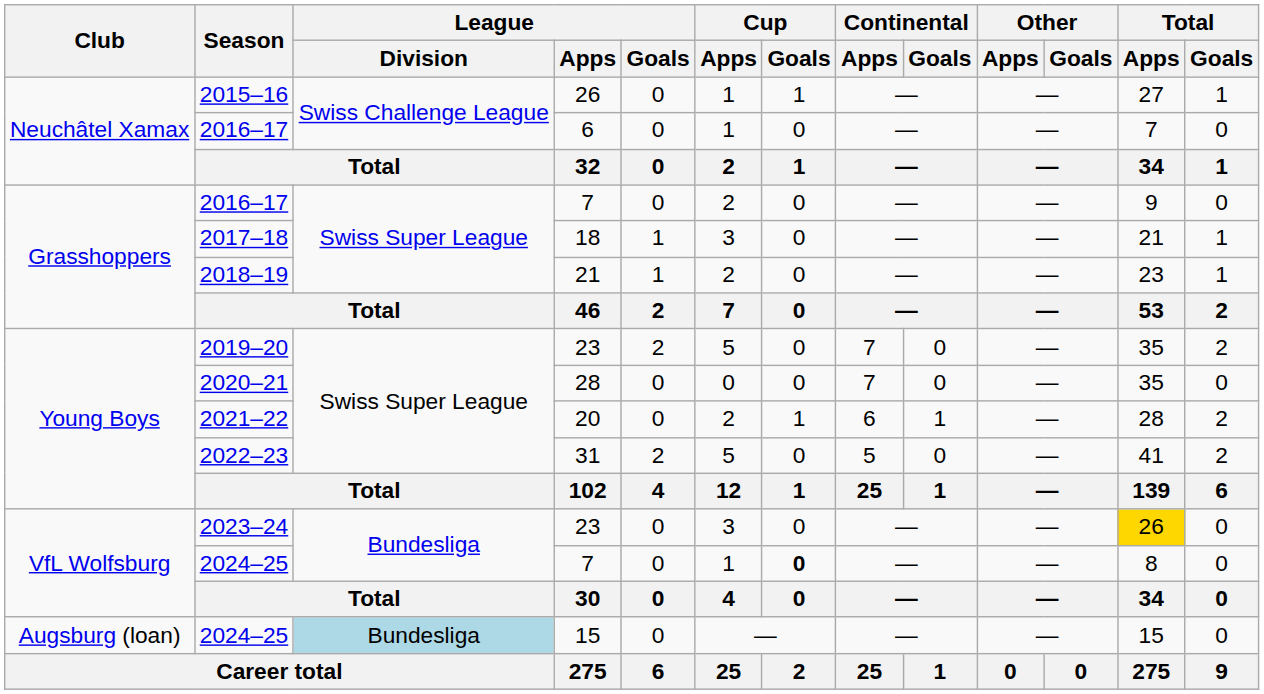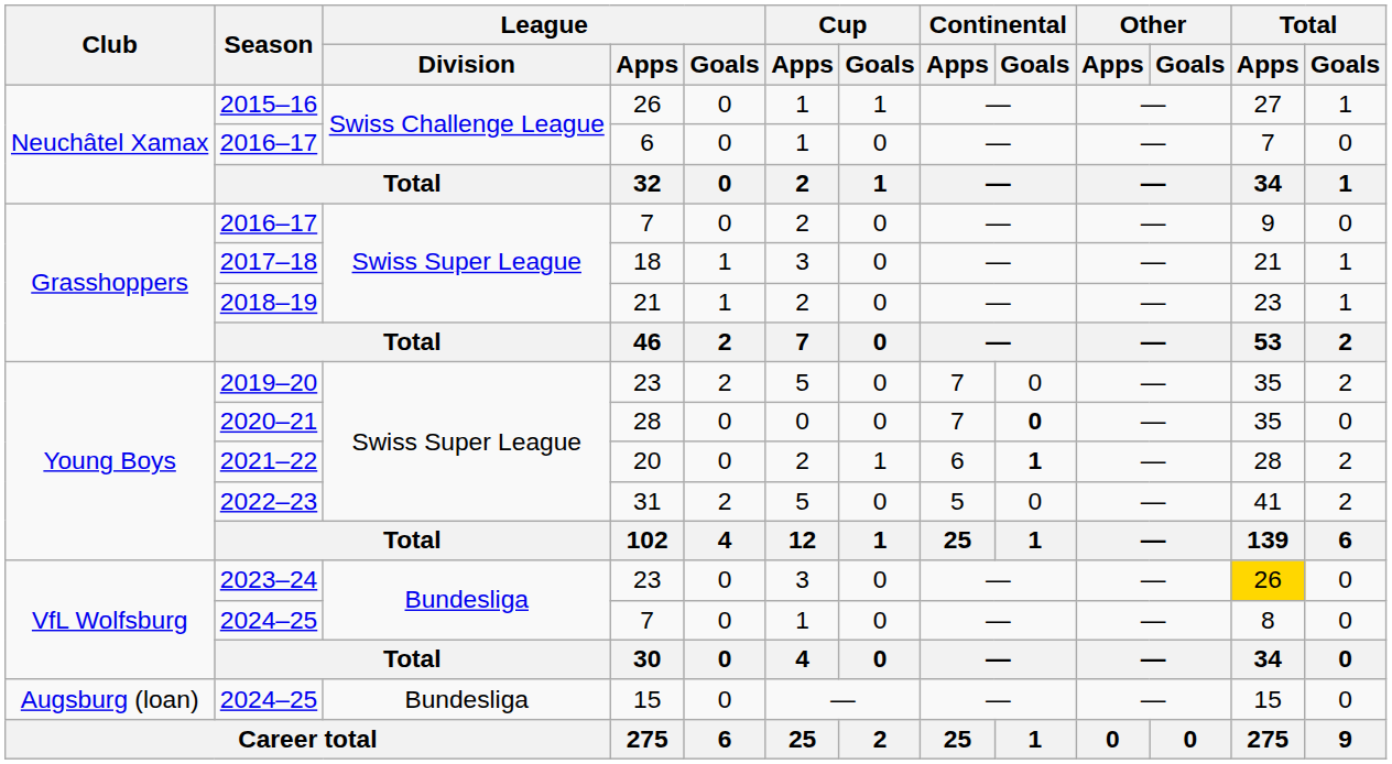2020–21 | Continental / Goals: normal -> bold
2021–22 | Continental / Goals: normal -> bold
2024–25 / 7 | Cup / Goals: bold -> normal
2024–25 / 15 | League / Division: lightblue background -> no background
